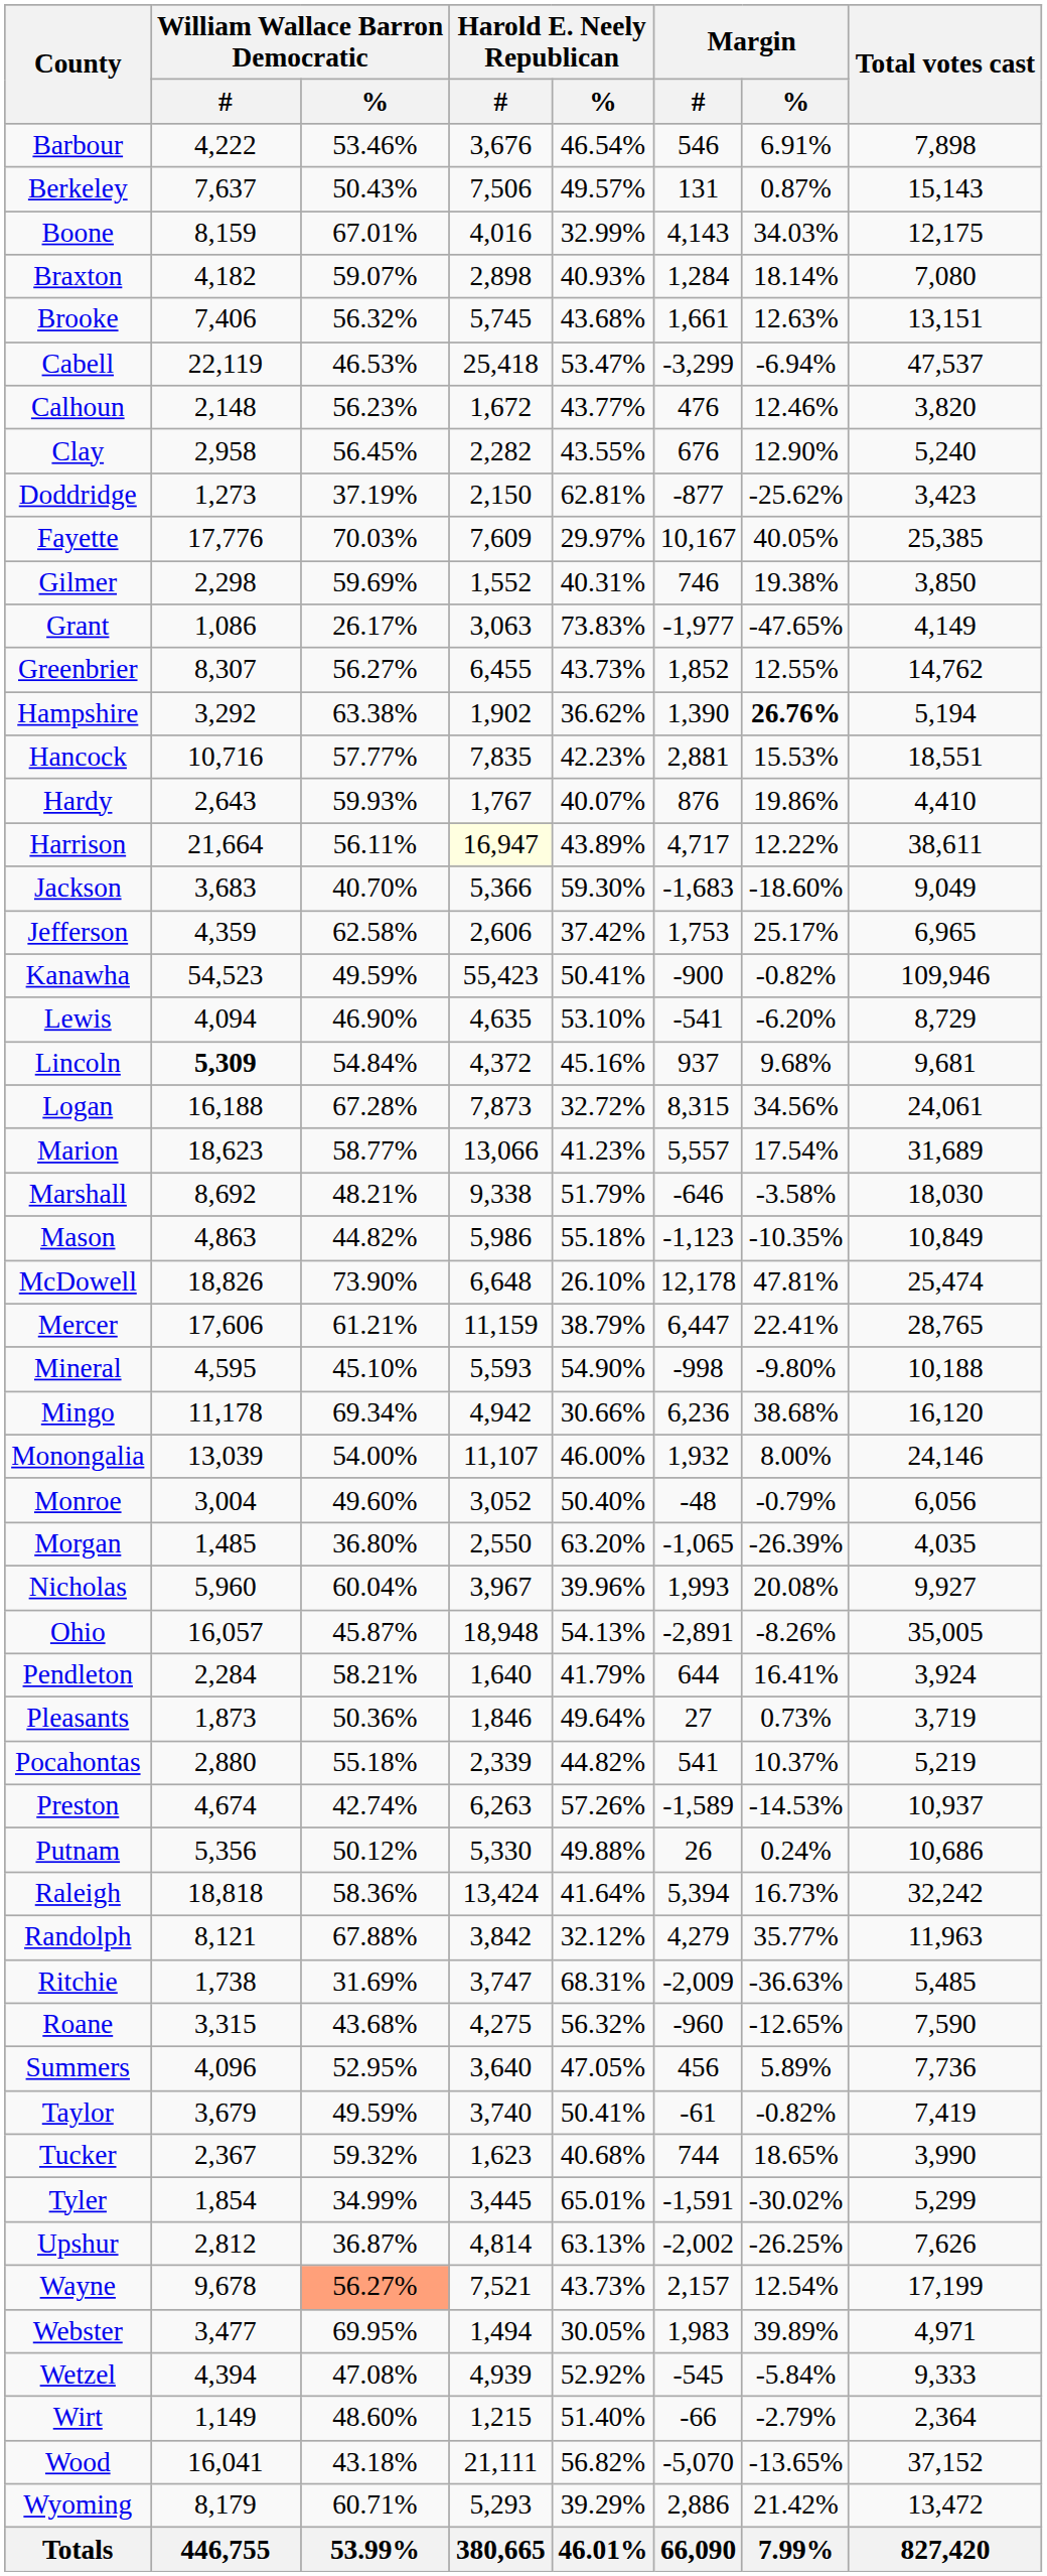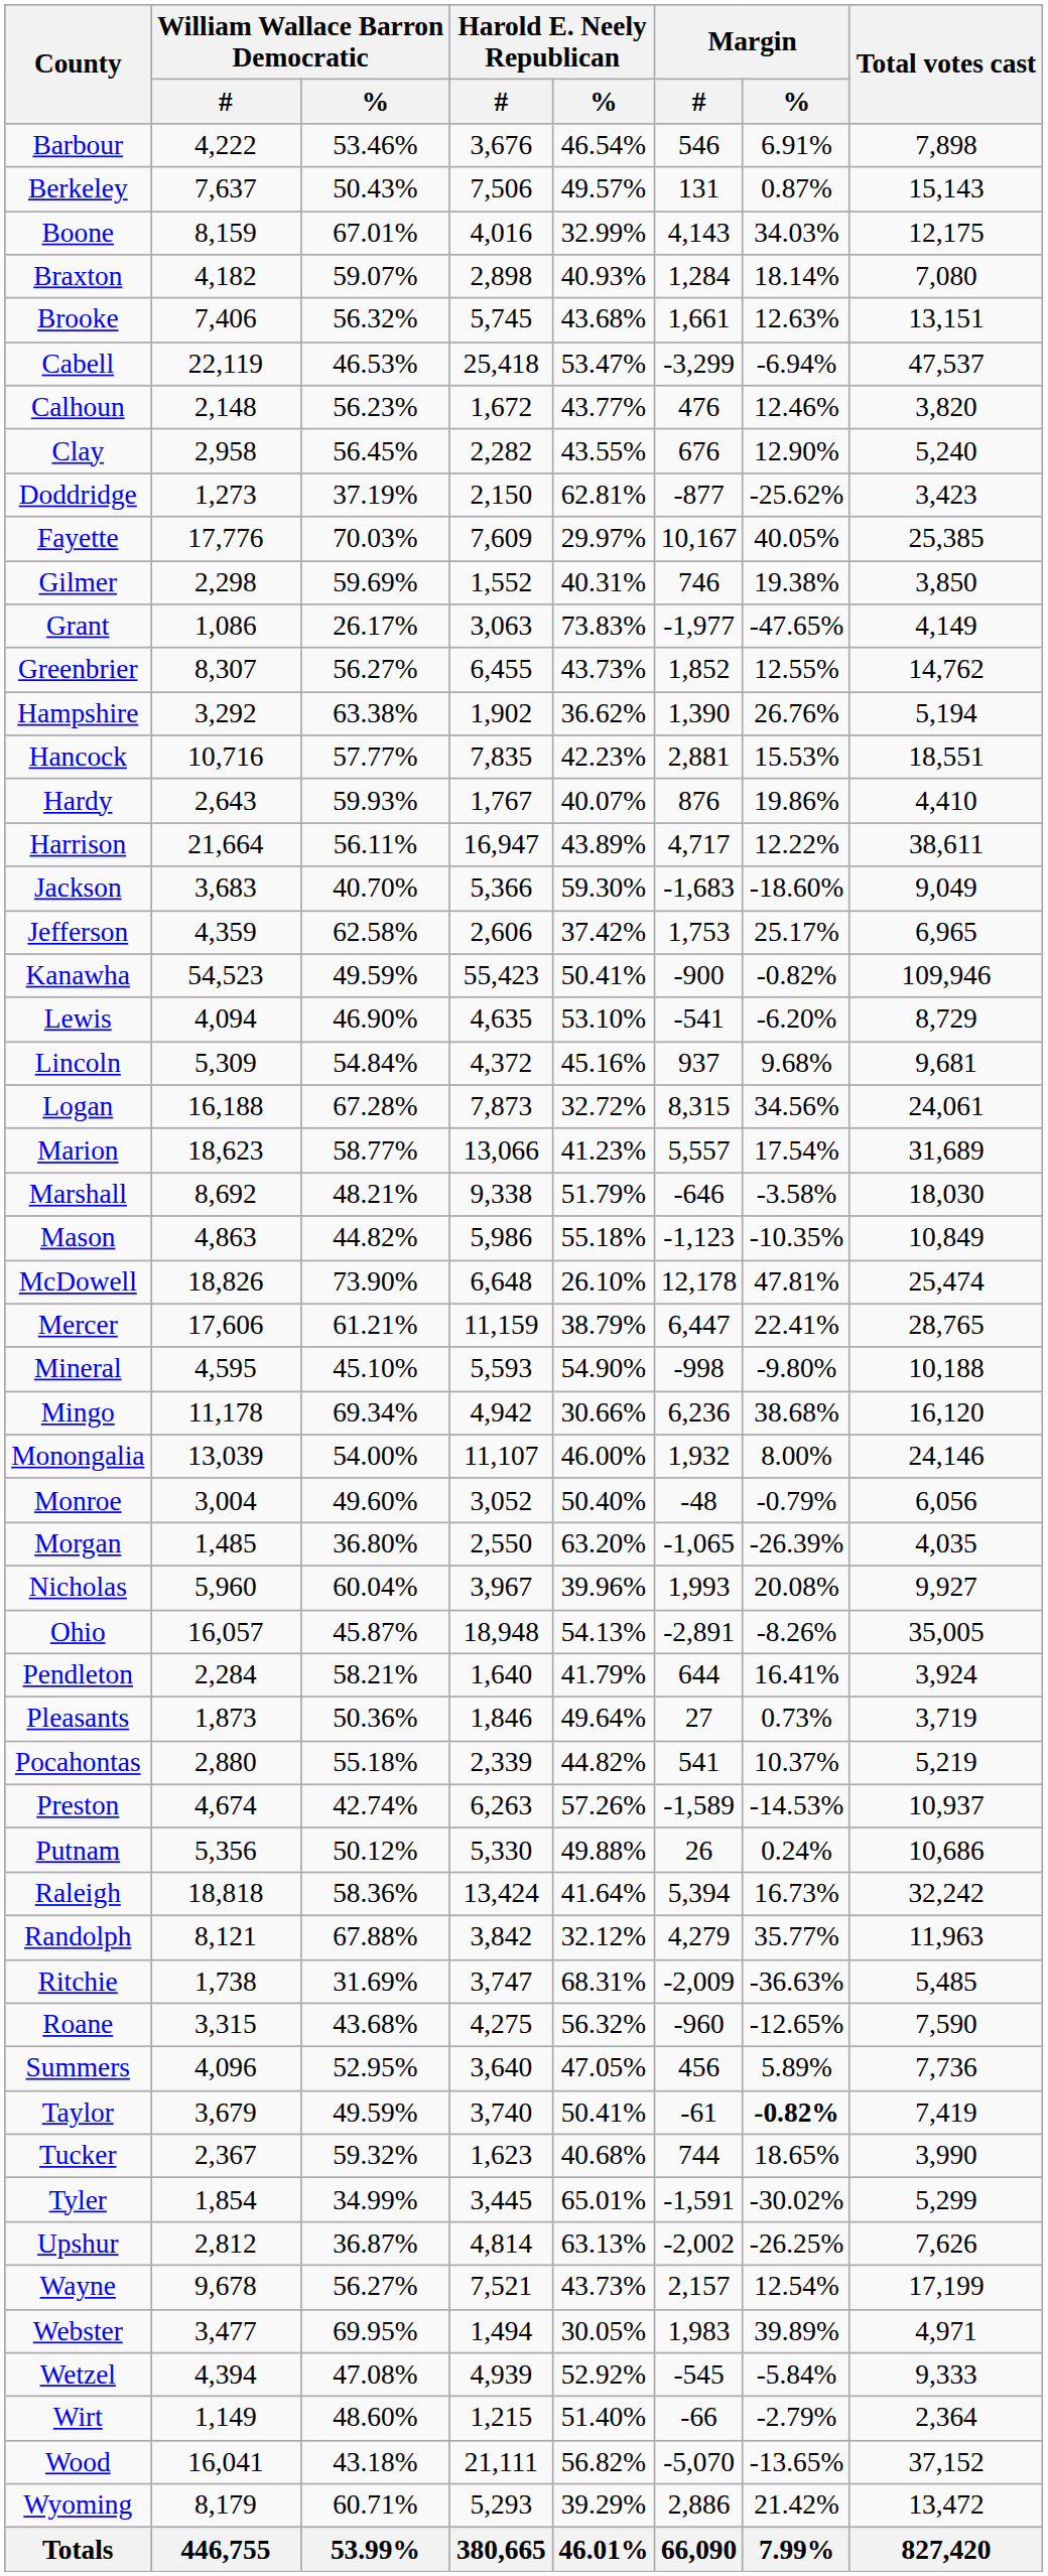Hampshire | Margin / %: bold -> normal
Harrison | Harold E. Neely Republican / #: lightyellow background -> no background
Lincoln | William Wallace Barron Democratic / #: bold -> normal
Taylor | Margin / %: normal -> bold
Wayne | William Wallace Barron Democratic / %: lightsalmon background -> no background
